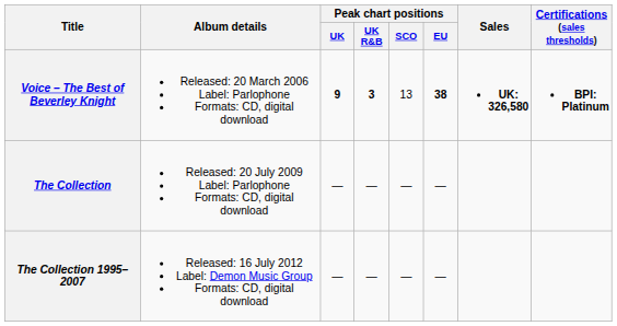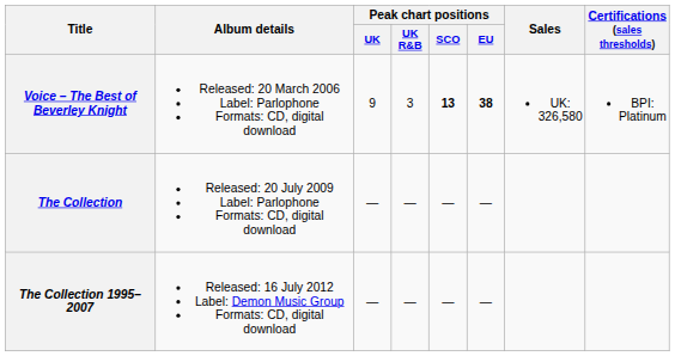Voice – The Best of Beverley Knight | Peak chart positions / UK: bold -> normal
Voice – The Best of Beverley Knight | Peak chart positions / UK R&B: bold -> normal
Voice – The Best of Beverley Knight | Peak chart positions / SCO: normal -> bold
Voice – The Best of Beverley Knight | Sales: bold -> normal
Voice – The Best of Beverley Knight | Certifications (sales thresholds): bold -> normal
